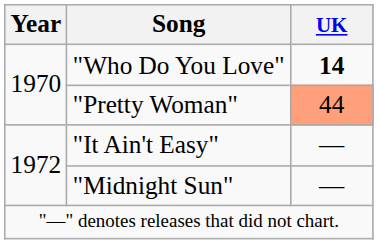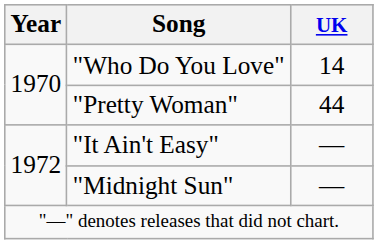"Who Do You Love" | UK: bold -> normal
"Pretty Woman" | UK: lightsalmon background -> no background
